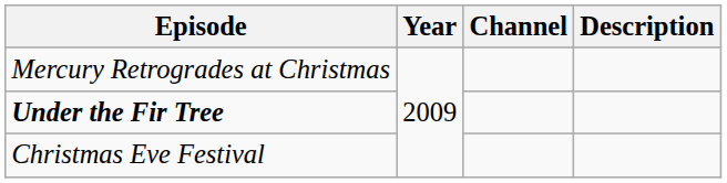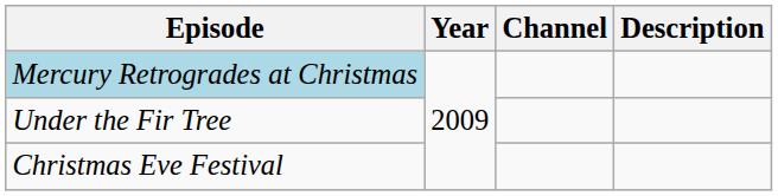Mercury Retrogrades at Christmas | Episode: no background -> lightblue background
Under the Fir Tree | Episode: bold -> normal
